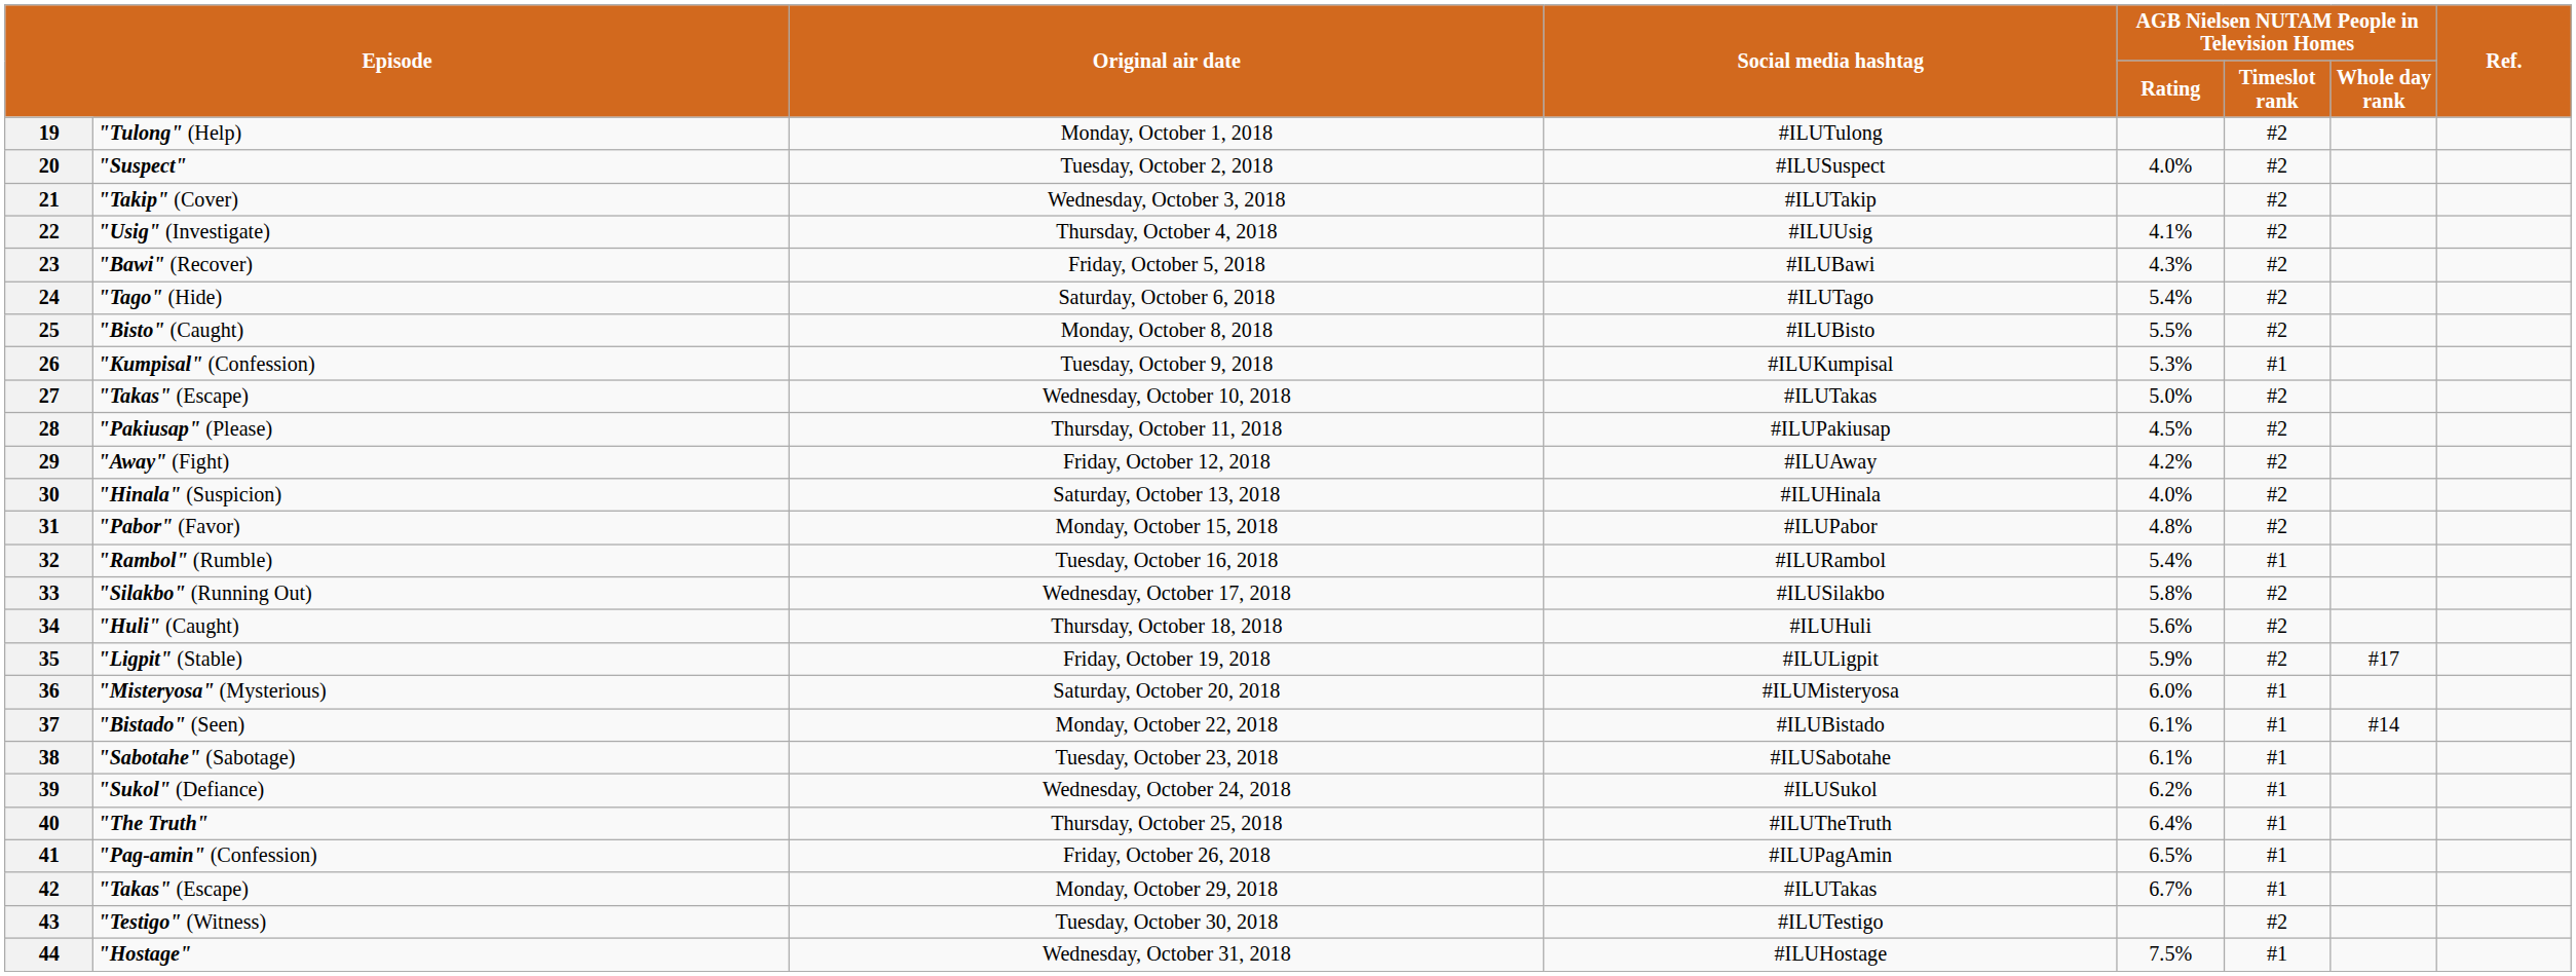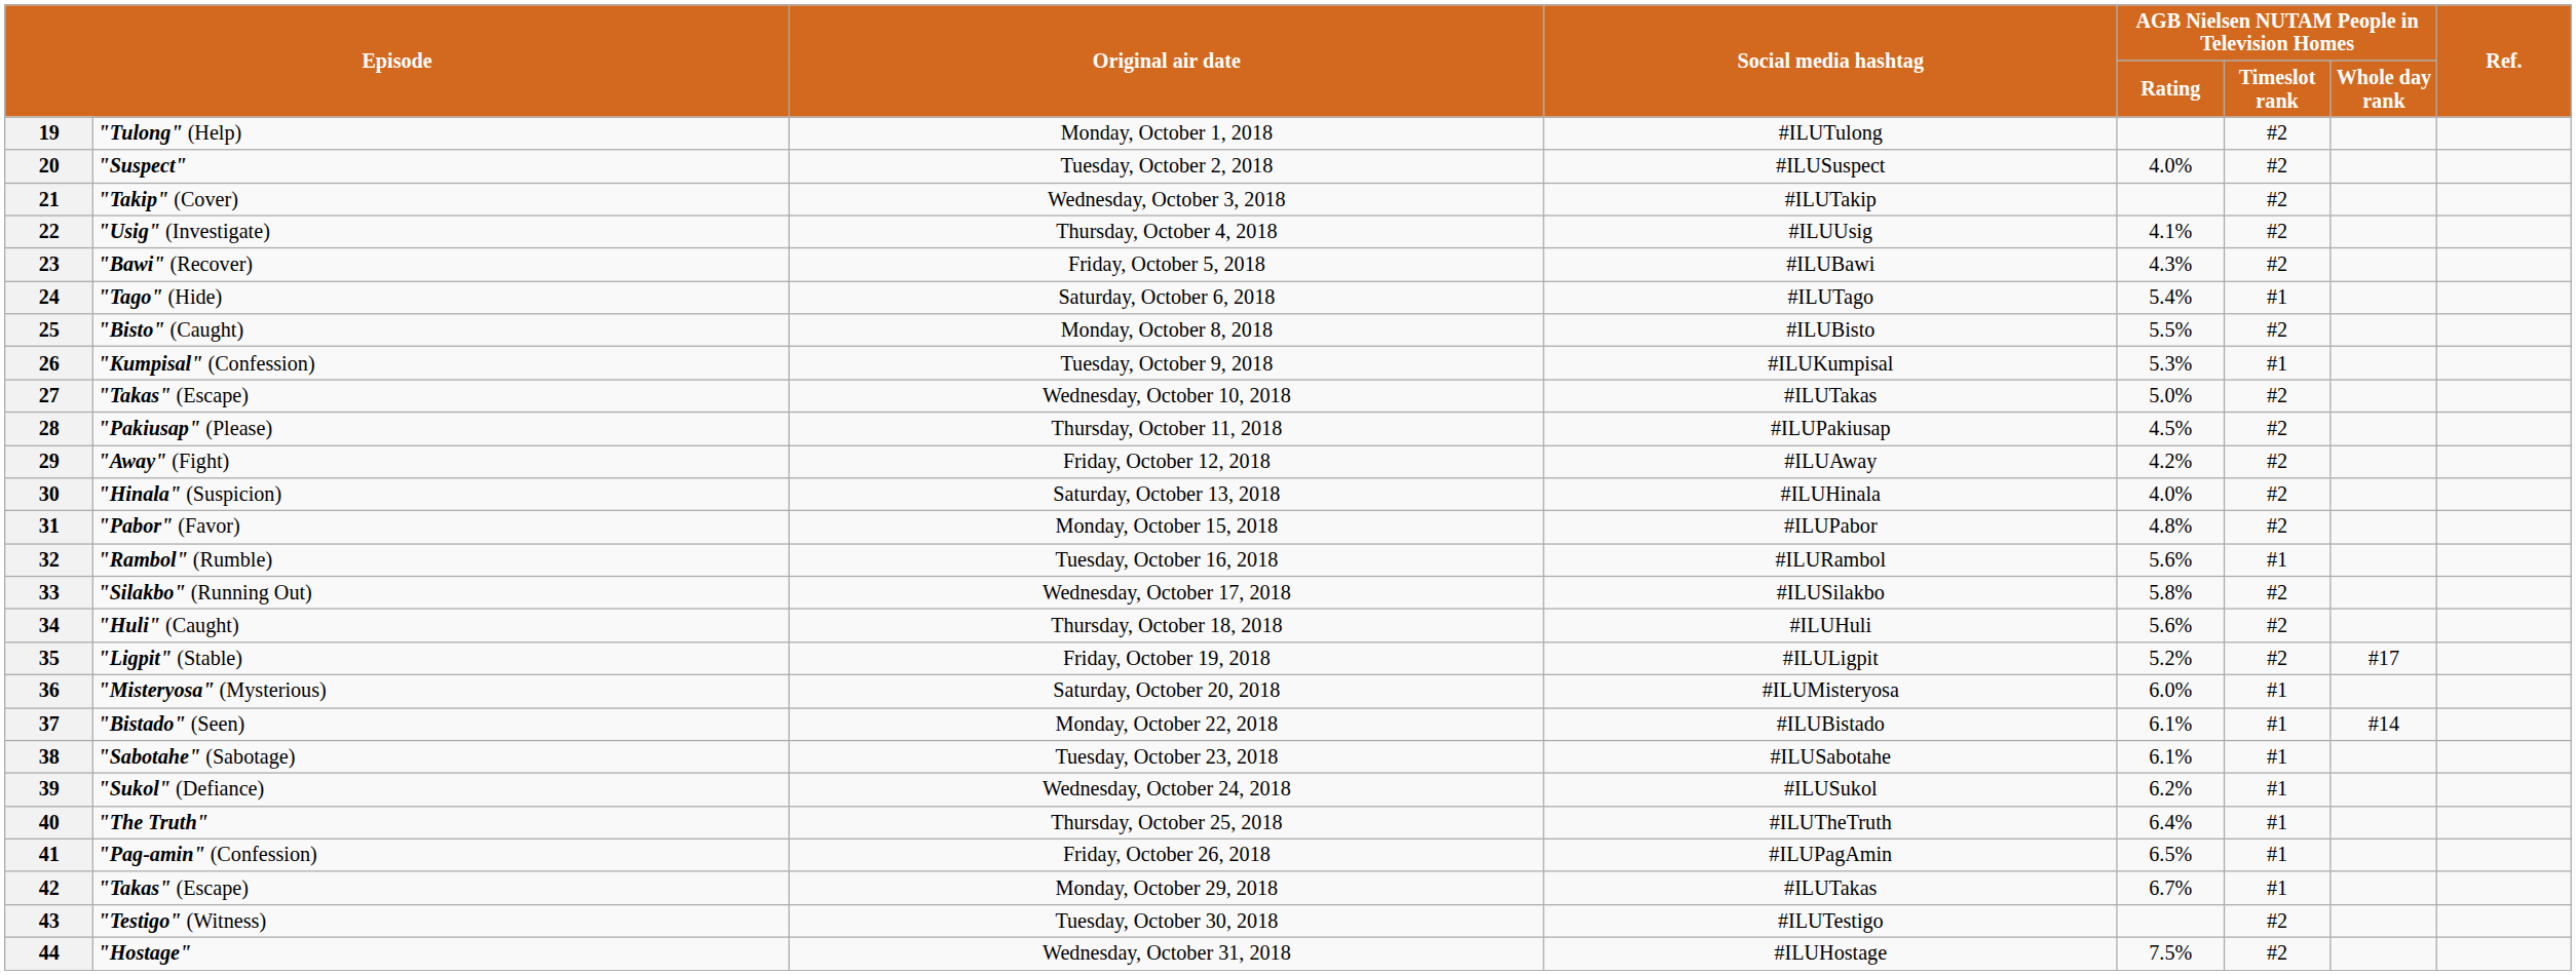24 | AGB Nielsen NUTAM People in Television Homes / Timeslot rank: #2 -> #1
32 | AGB Nielsen NUTAM People in Television Homes / Rating: 5.4% -> 5.6%
35 | AGB Nielsen NUTAM People in Television Homes / Rating: 5.9% -> 5.2%
44 | AGB Nielsen NUTAM People in Television Homes / Timeslot rank: #1 -> #2
